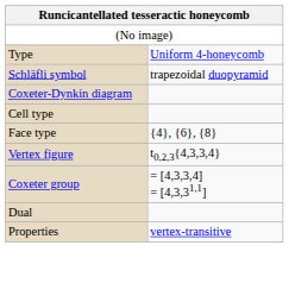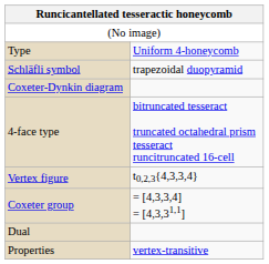+ row: 4-face type | bitruncated tesseract truncated octahedral prism tesseract runcitruncated 16-cell
- row: Cell type
- row: Face type | {4}, {6}, {8}
